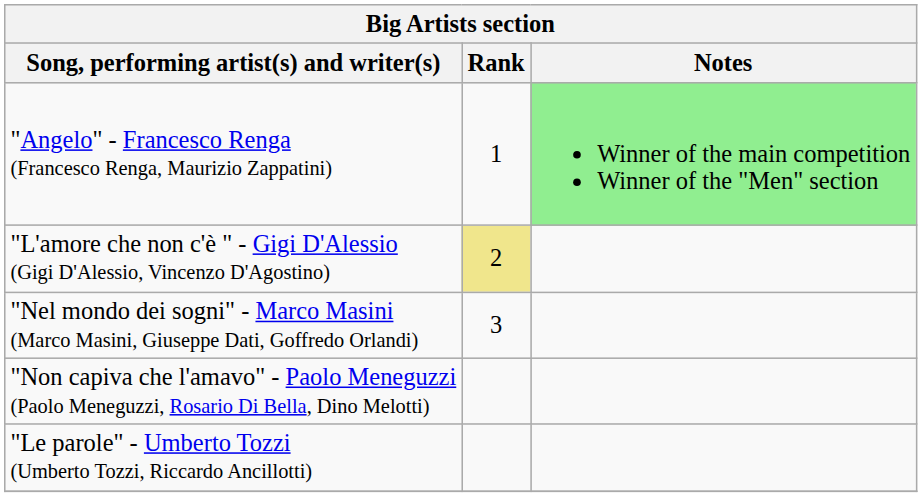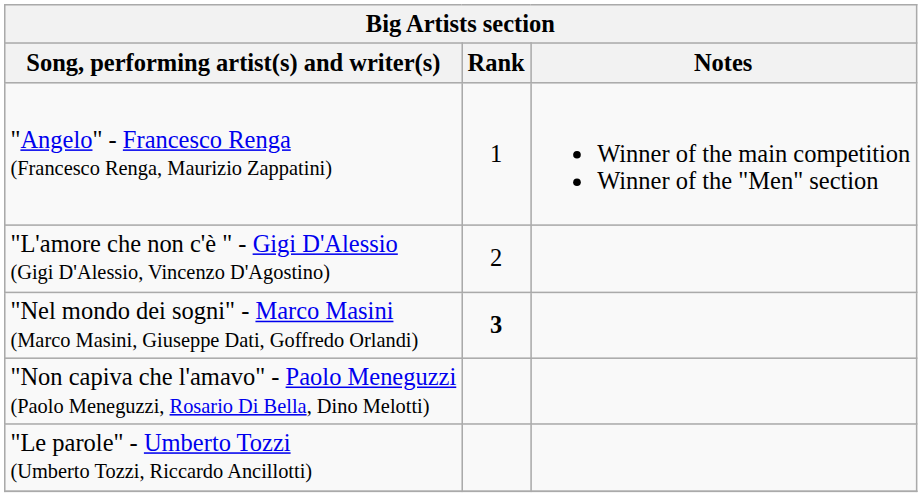row 3 | Notes: lightgreen background -> no background
row 4 | Rank: khaki background -> no background
row 5 | Rank: normal -> bold
